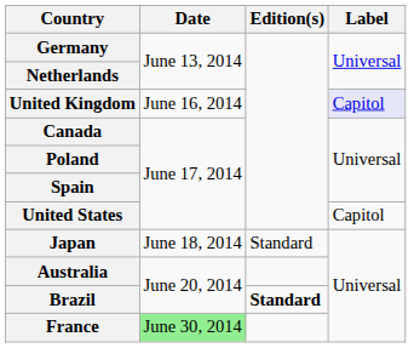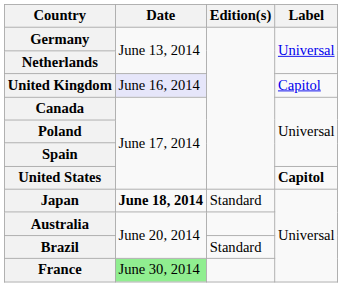United Kingdom | Date: no background -> lavender background
United Kingdom | Label: lavender background -> no background
United States | Label: normal -> bold
Japan | Date: normal -> bold
Brazil | Edition(s): bold -> normal
